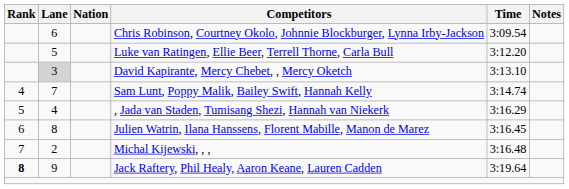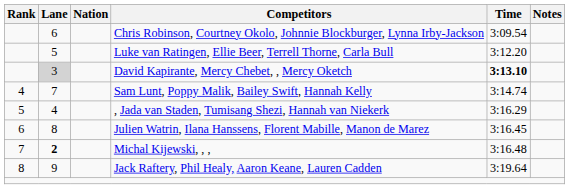David Kapirante, Mercy Chebet, , Mercy Oketch | Time: normal -> bold
Michal Kijewski, , , | Lane: normal -> bold
Jack Raftery, Phil Healy, Aaron Keane, Lauren Cadden | Rank: bold -> normal
